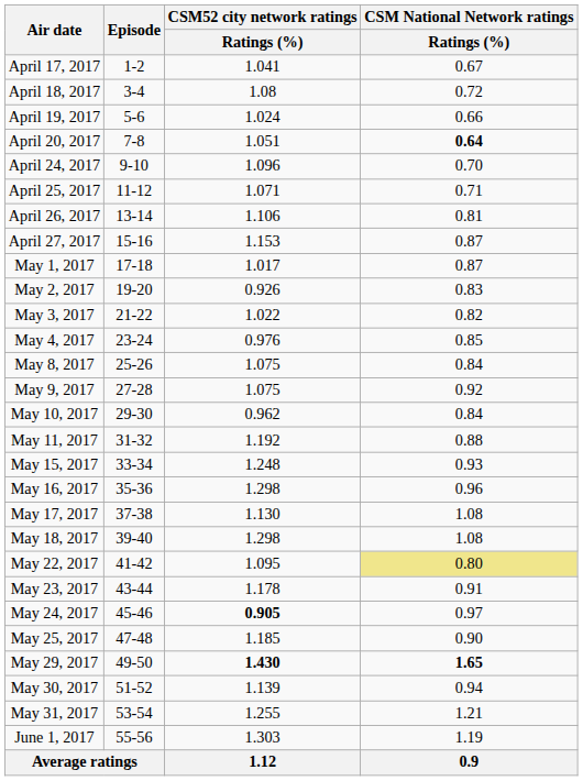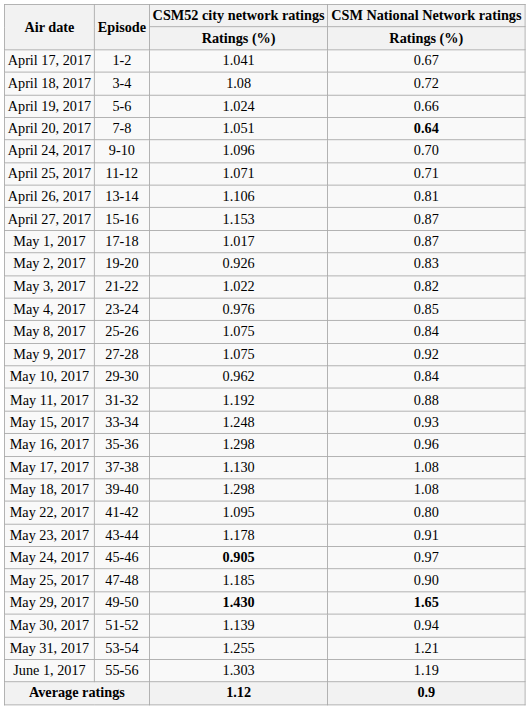May 22, 2017 | CSM National Network ratings / Ratings (%): khaki background -> no background
